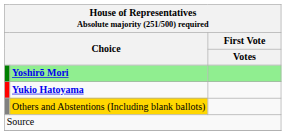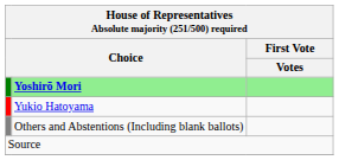Yukio Hatoyama | column 2: bold -> normal
Others and Abstentions (Including blank ballots) | column 2: gold background -> no background
